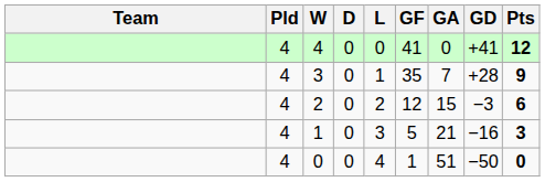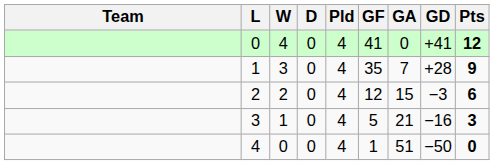columns swapped: Pld <-> L
